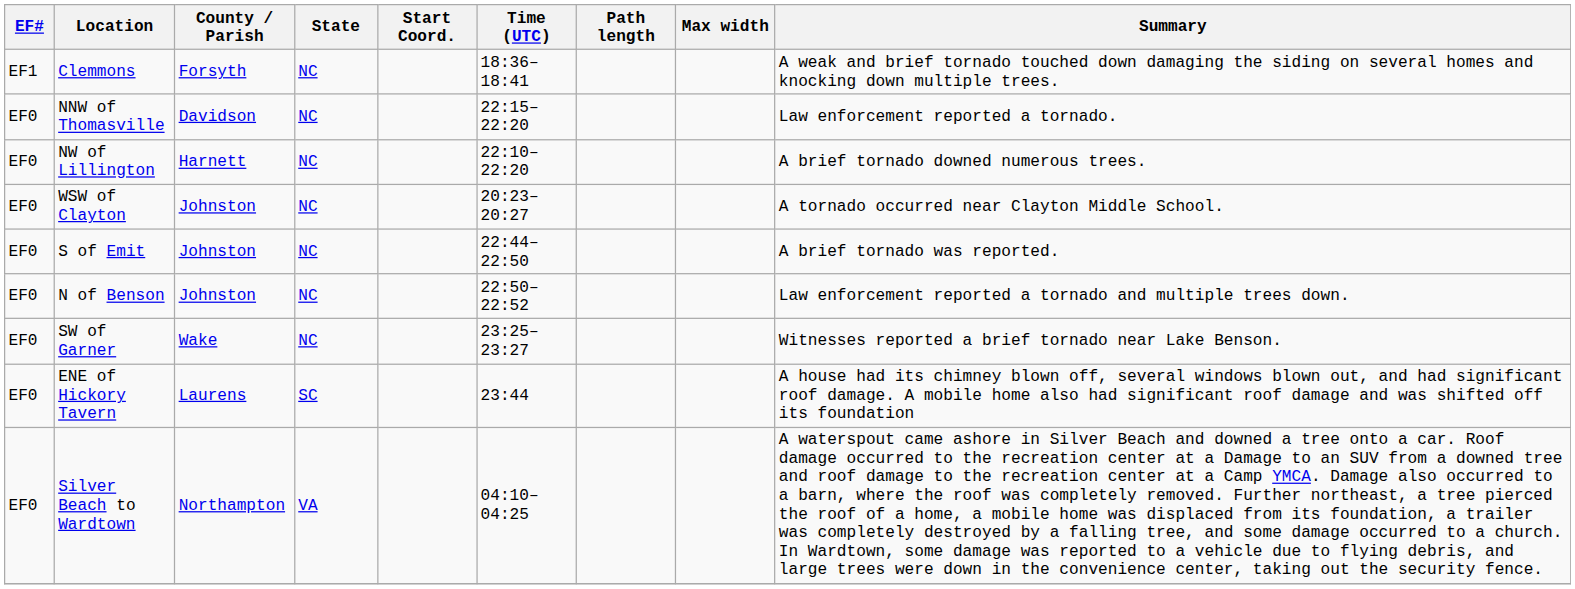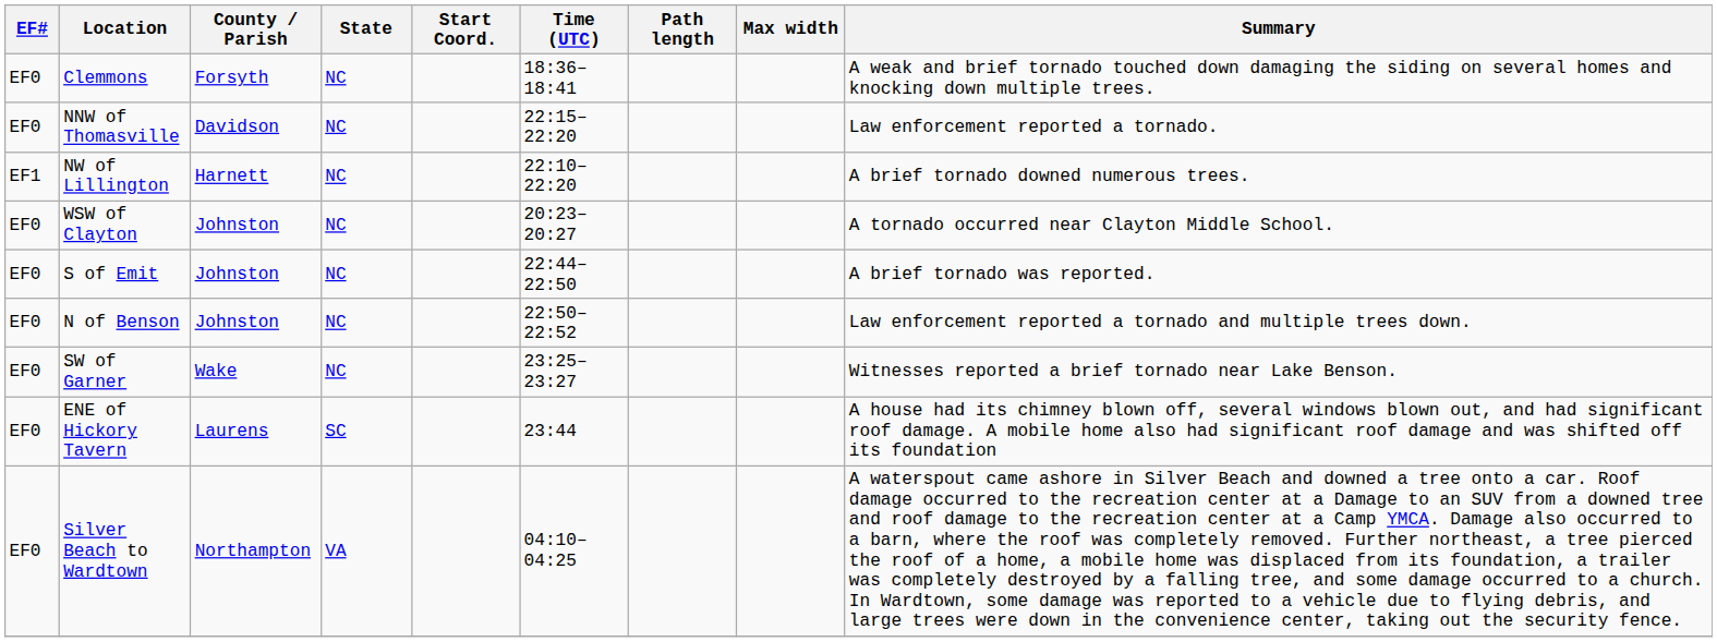Clemmons | EF#: EF1 -> EF0
NW of Lillington | EF#: EF0 -> EF1
